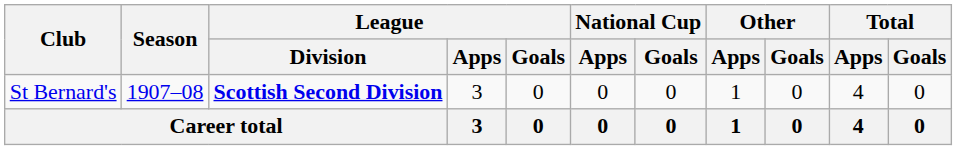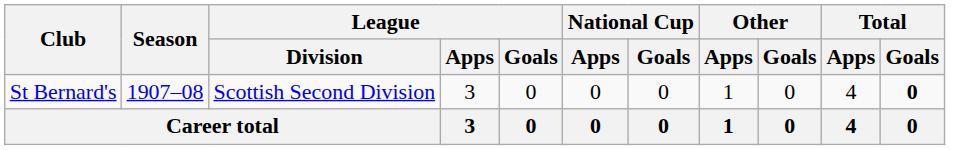St Bernard's | League / Division: bold -> normal
St Bernard's | Total / Goals: normal -> bold
